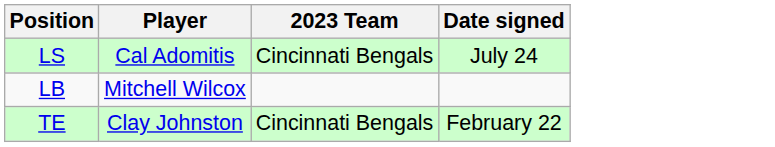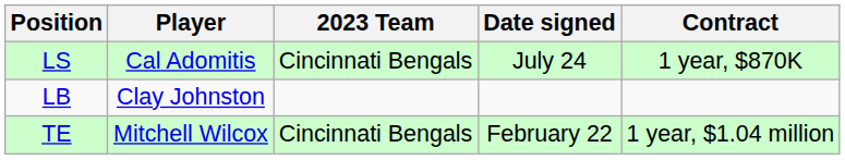+ column: Contract | 1 year, $870K | 1 year, $1.04 million
LB | Player: Mitchell Wilcox -> Clay Johnston
TE | Player: Clay Johnston -> Mitchell Wilcox
